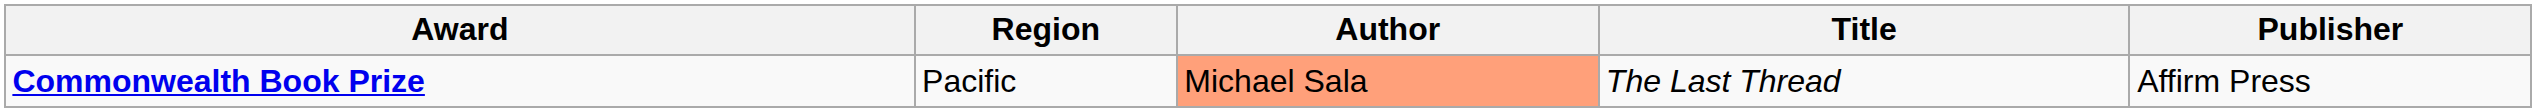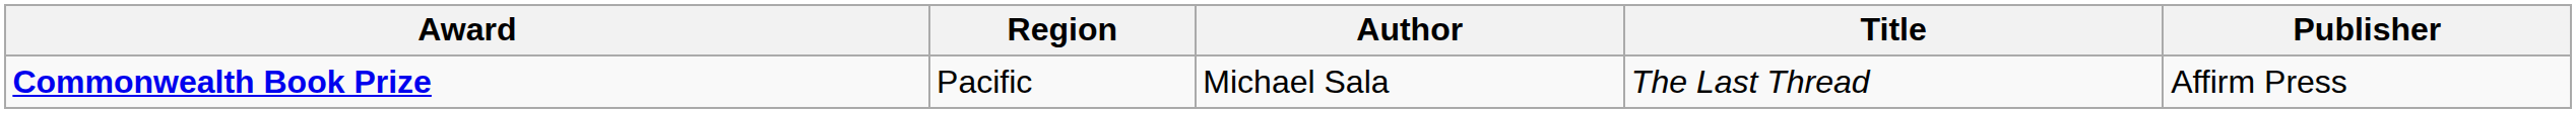Commonwealth Book Prize | Author: lightsalmon background -> no background
